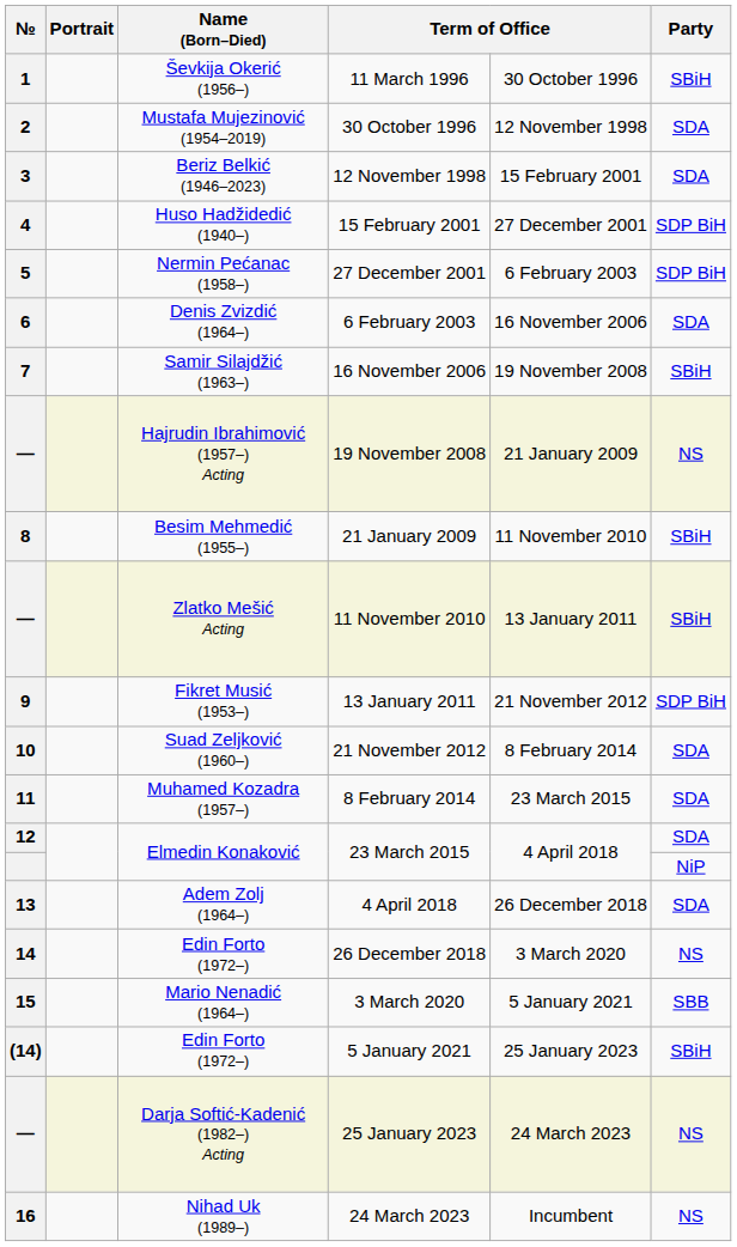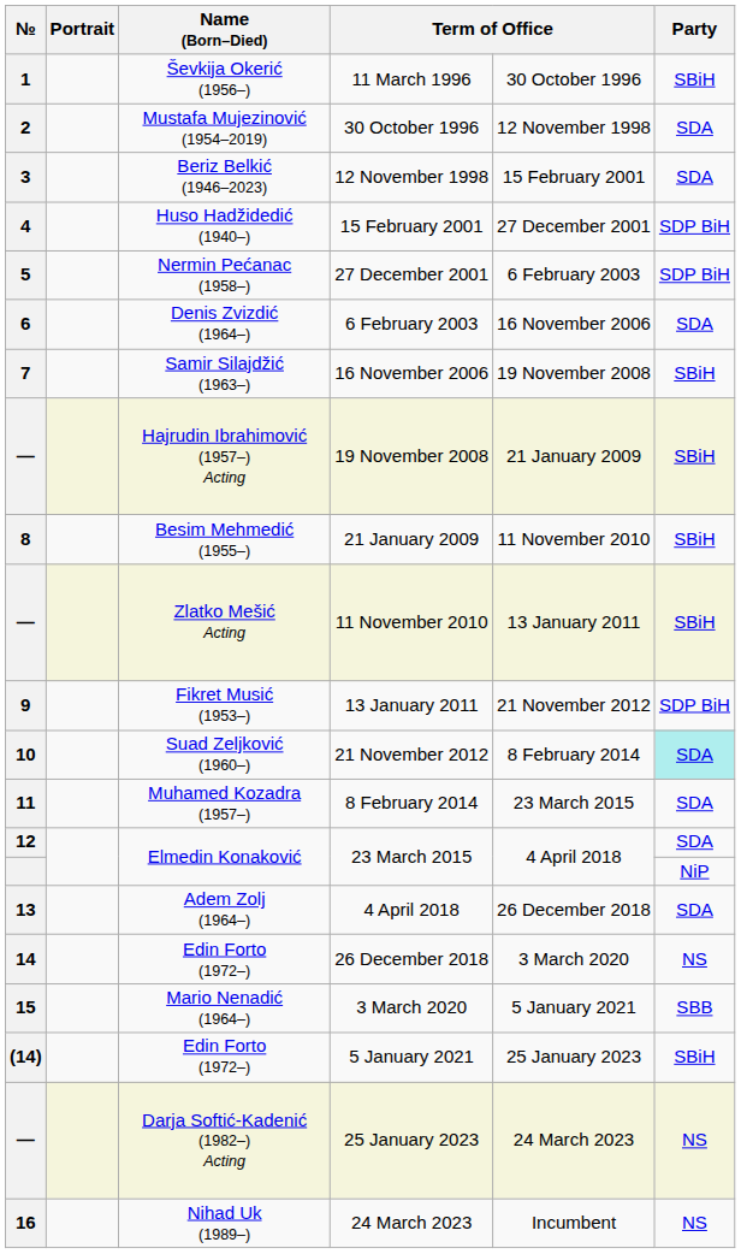— / 19 November 2008 | Party: NS -> SBiH
10 | Party: no background -> paleturquoise background
